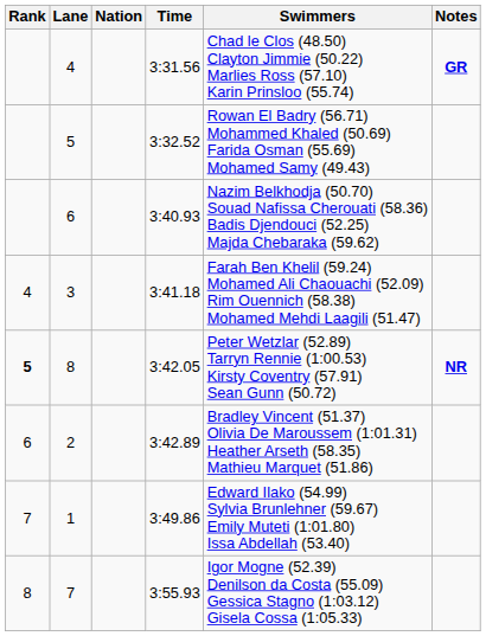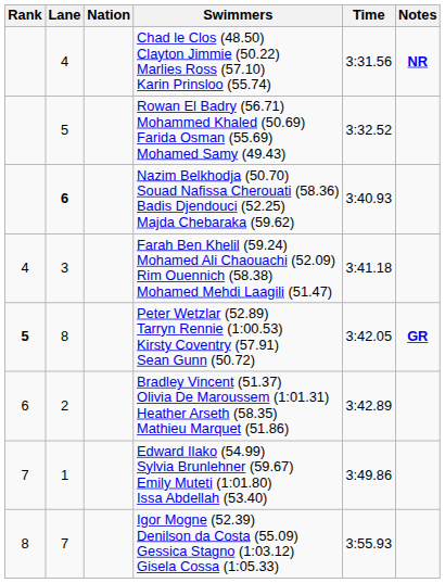columns swapped: Swimmers <-> Time
row 2 | Notes: GR -> NR
row 4 | Lane: normal -> bold
row 6 | Notes: NR -> GR
